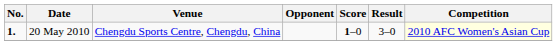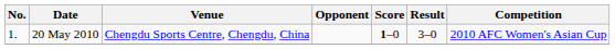20 May 2010 | No.: bold -> normal
20 May 2010 | Competition: lightyellow background -> no background
